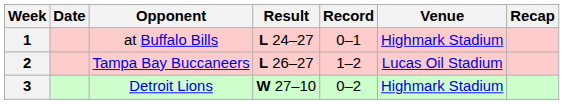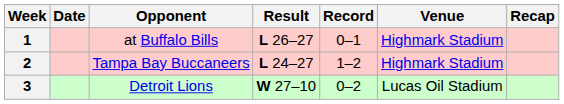1 | Result: L 24–27 -> L 26–27
2 | Result: L 26–27 -> L 24–27
2 | Venue: Lucas Oil Stadium -> Highmark Stadium
3 | Venue: Highmark Stadium -> Lucas Oil Stadium
